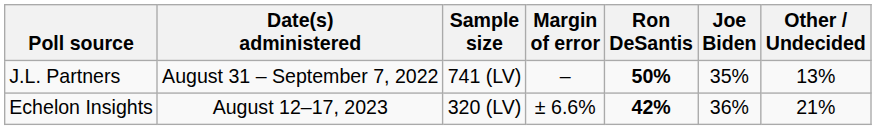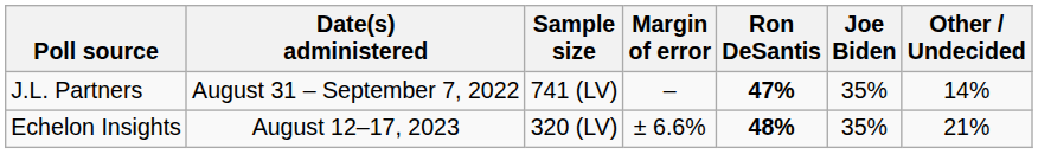J.L. Partners | Ron DeSantis: 50% -> 47%
J.L. Partners | Other / Undecided: 13% -> 14%
Echelon Insights | Ron DeSantis: 42% -> 48%
Echelon Insights | Joe Biden: 36% -> 35%
